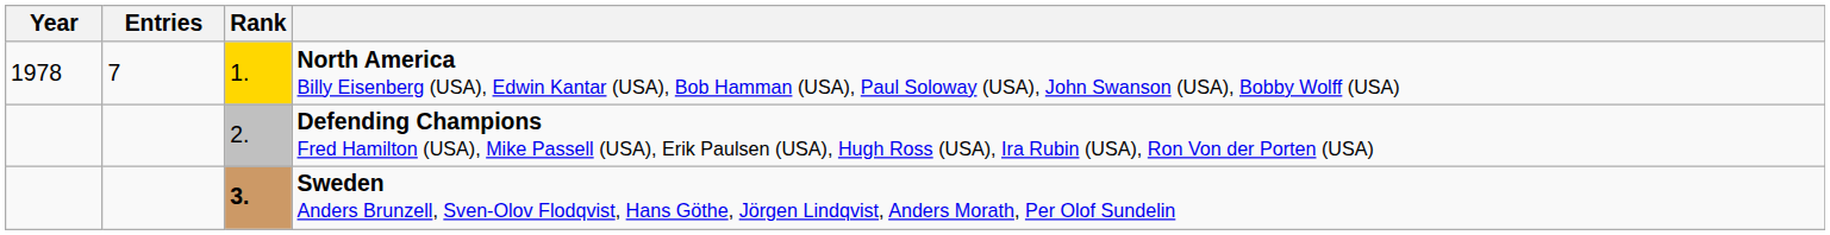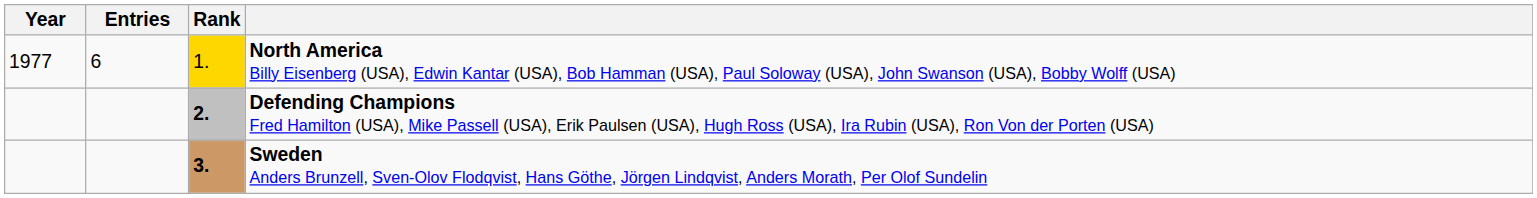row 2 | Year: 1978 -> 1977
row 2 | Entries: 7 -> 6
row 3 | Rank: normal -> bold
